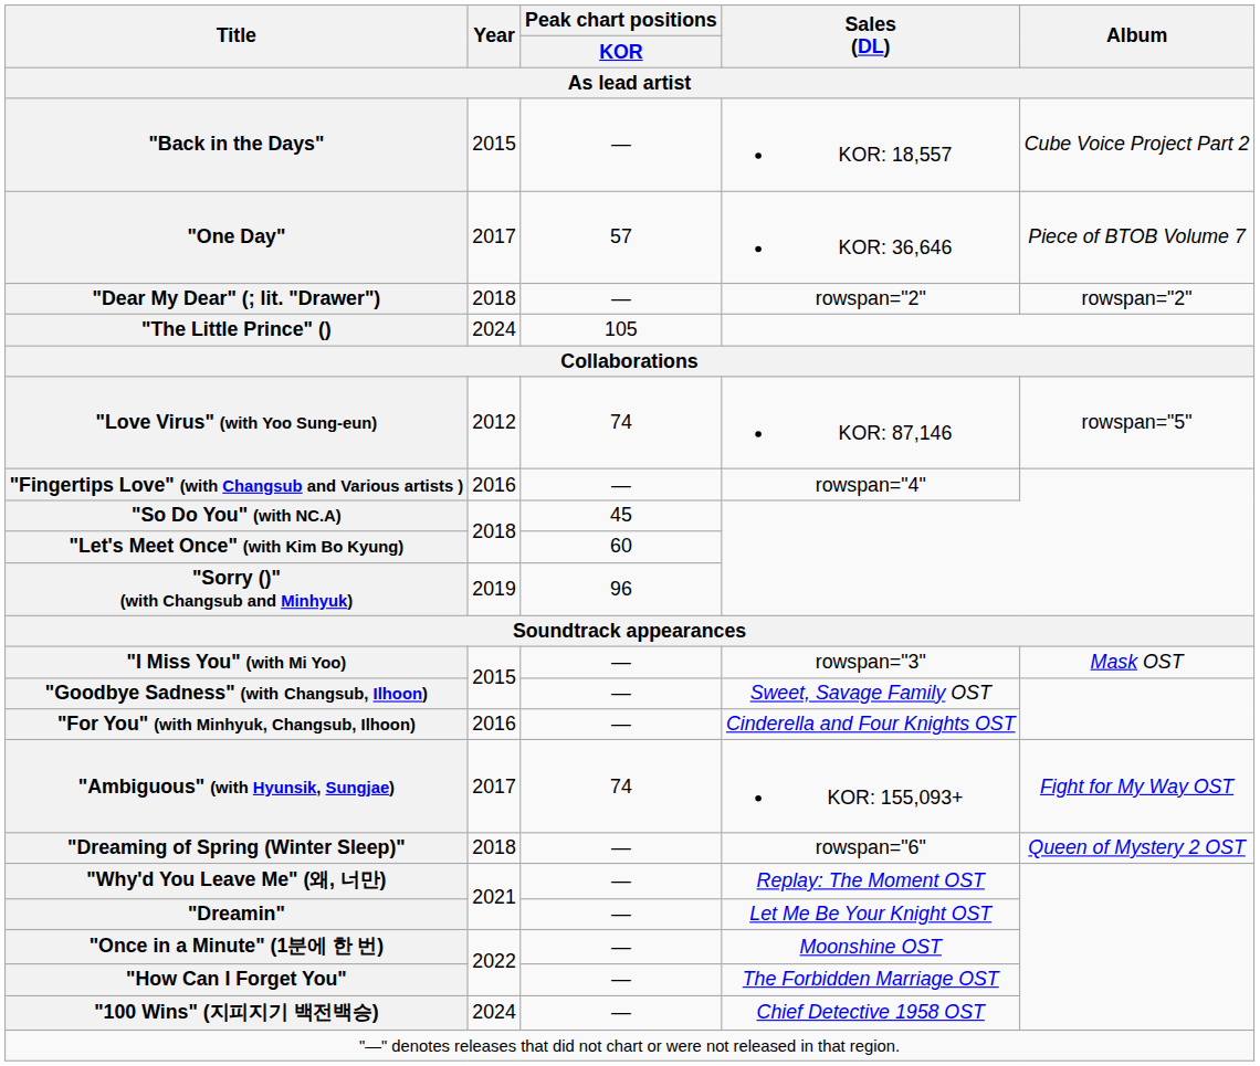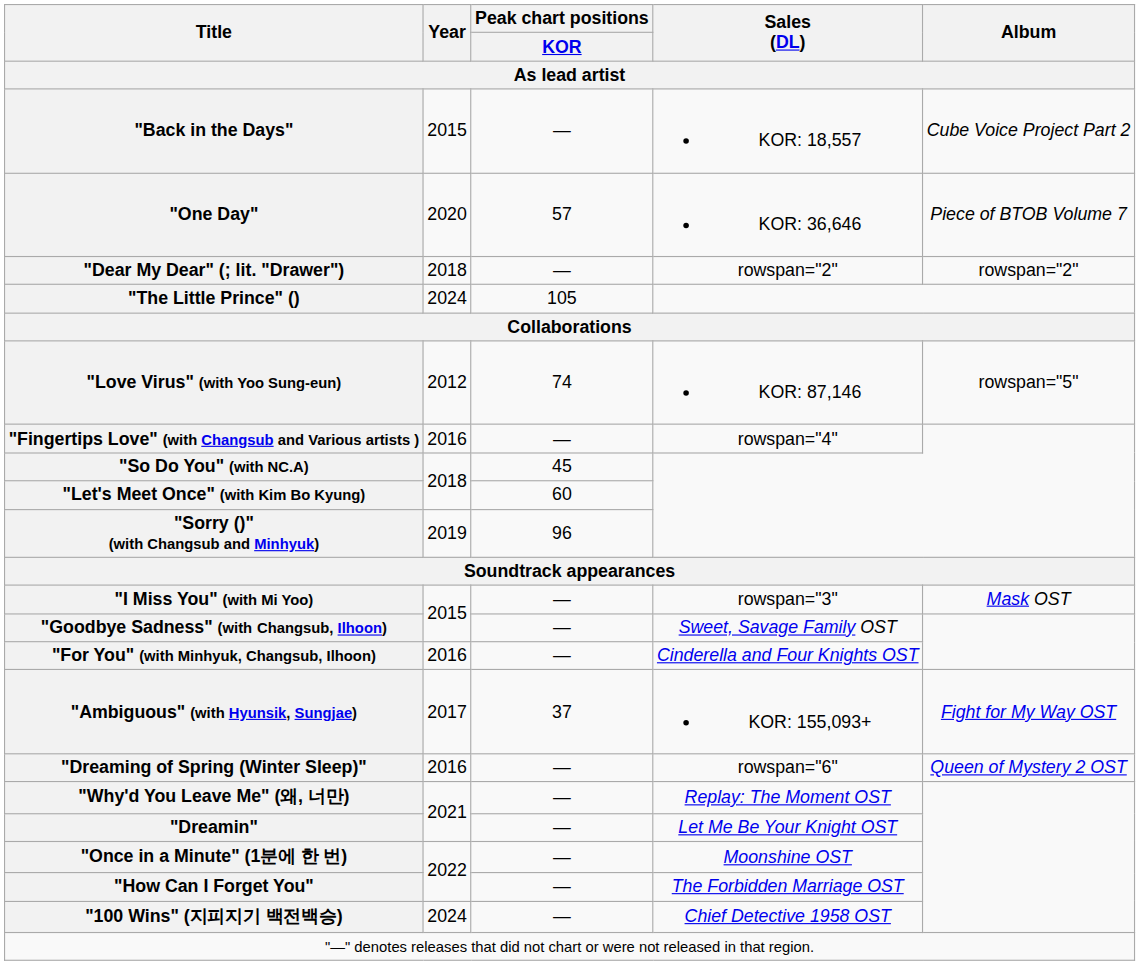"One Day" | Year: 2017 -> 2020
"Ambiguous" (with Hyunsik, Sungjae) | Peak chart positions / KOR: 74 -> 37
"Dreaming of Spring (Winter Sleep)" | Year: 2018 -> 2016
